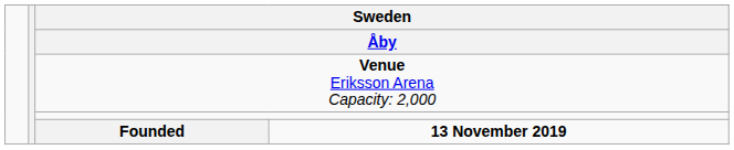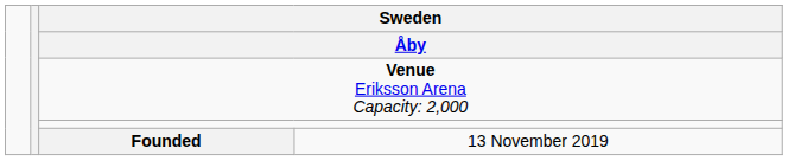Founded | column 4: bold -> normal
